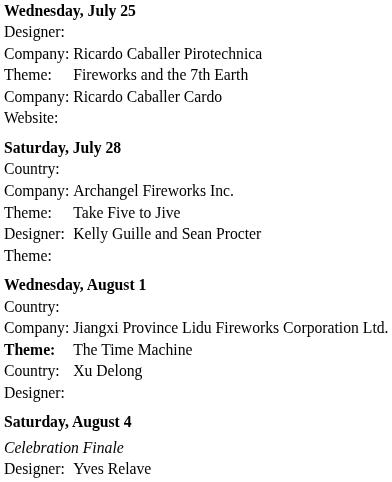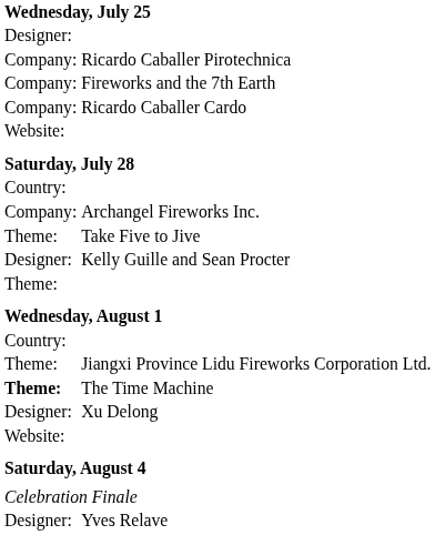row 4 | column 1: Theme: -> Company:
row 15 | column 1: Company: -> Theme:
row 17 | column 1: Country: -> Designer:
row 18 | column 1: Designer: -> Website:
